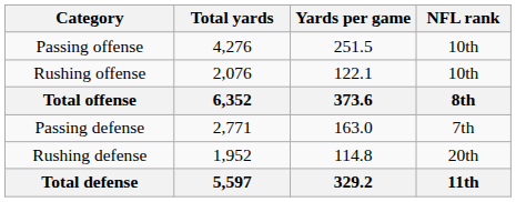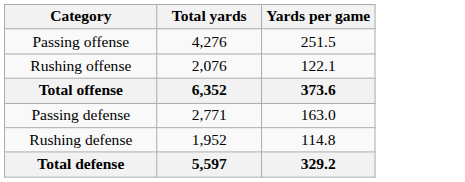- column: NFL rank | 10th | 10th | 8th | 7th | 20th | 11th
